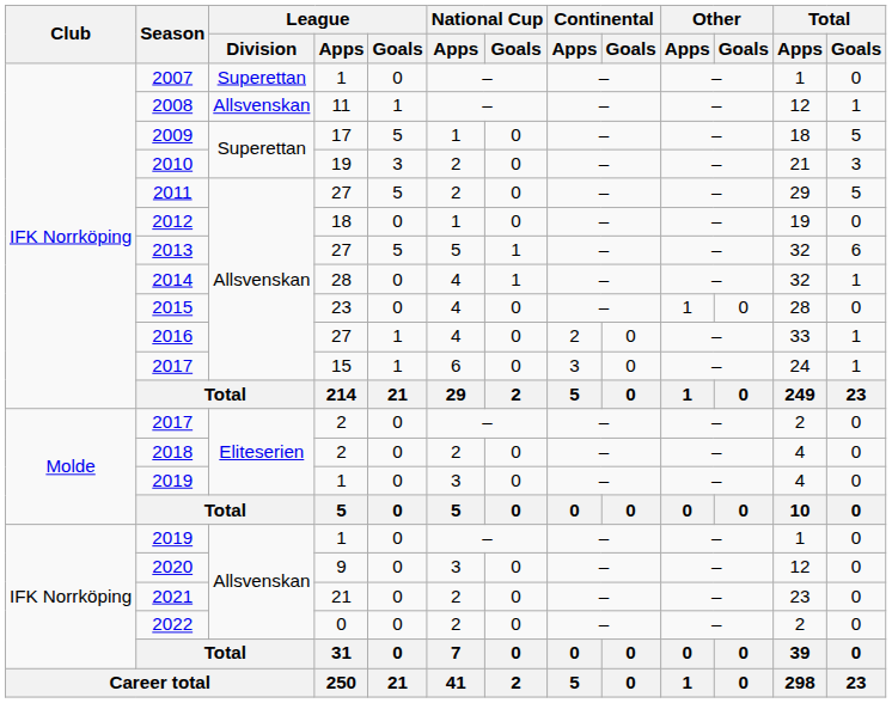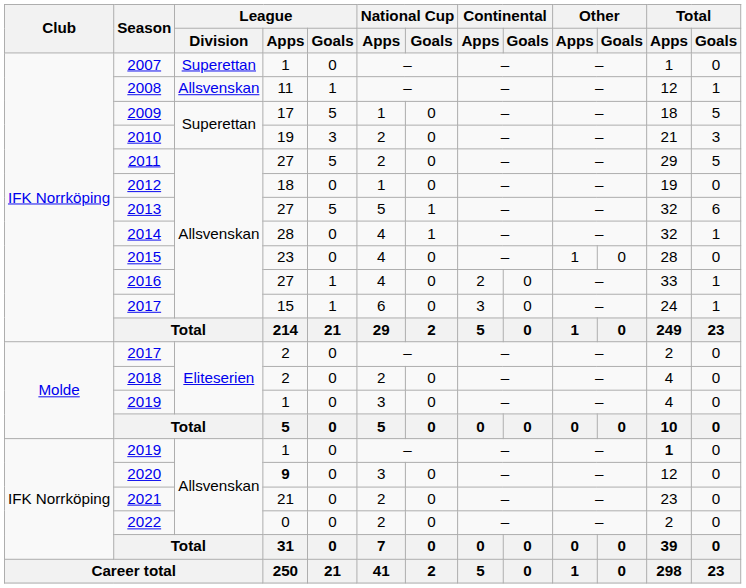2019 / Allsvenskan | Total / Apps: normal -> bold
2020 | League / Apps: normal -> bold
